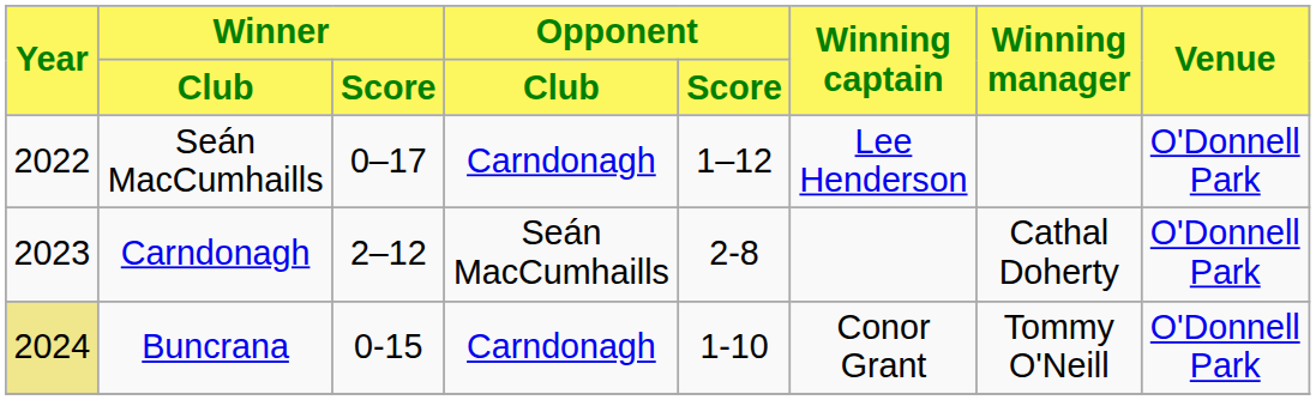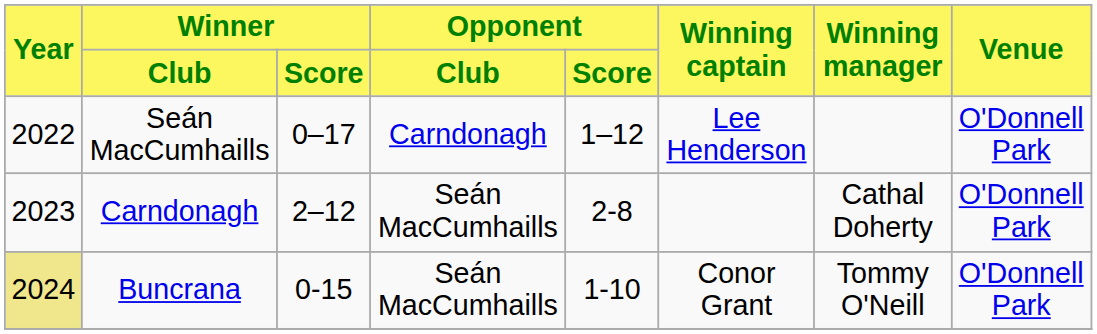Buncrana | Opponent / Club: Carndonagh -> Seán MacCumhaills
